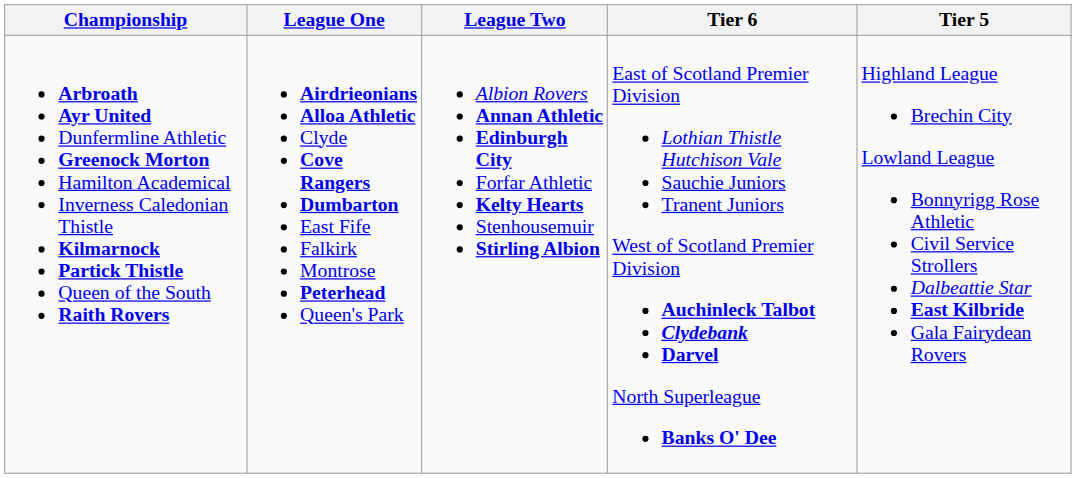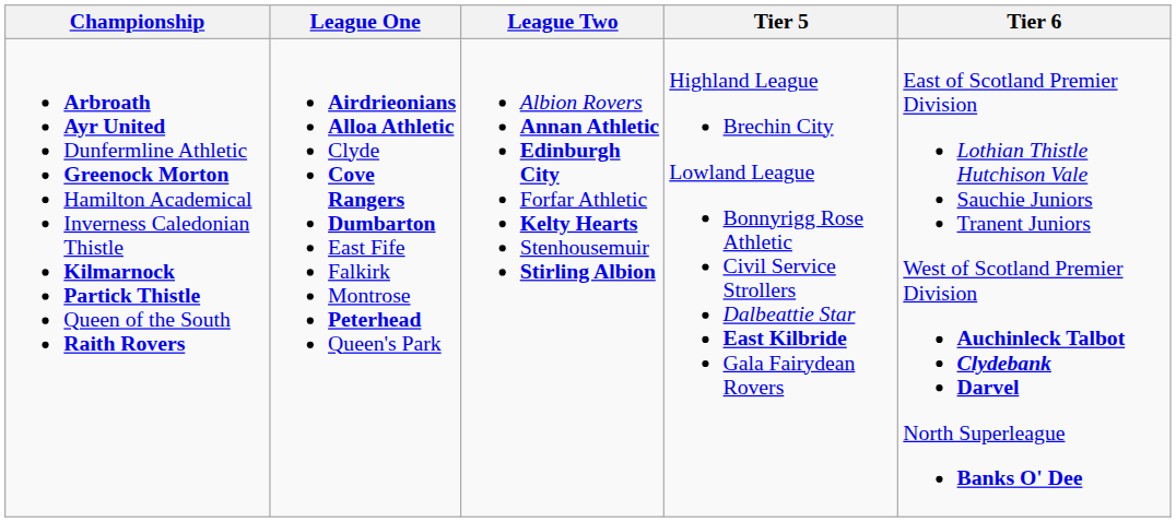columns swapped: Tier 5 <-> Tier 6
